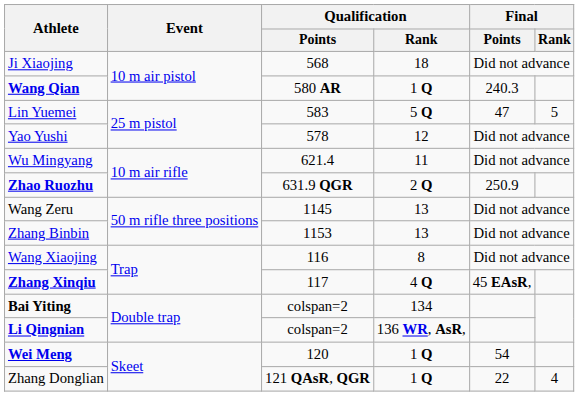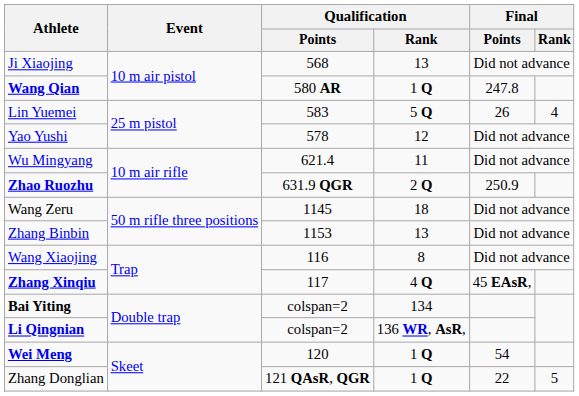Ji Xiaojing | Qualification / Rank: 18 -> 13
Wang Qian | Final / Points: 240.3 -> 247.8
Lin Yuemei | Final / Points: 47 -> 26
Lin Yuemei | Final / Rank: 5 -> 4
Wang Zeru | Qualification / Rank: 13 -> 18
Zhang Donglian | Final / Rank: 4 -> 5
